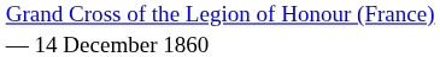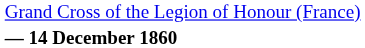— 14 December 1860 | column 1: normal -> bold
